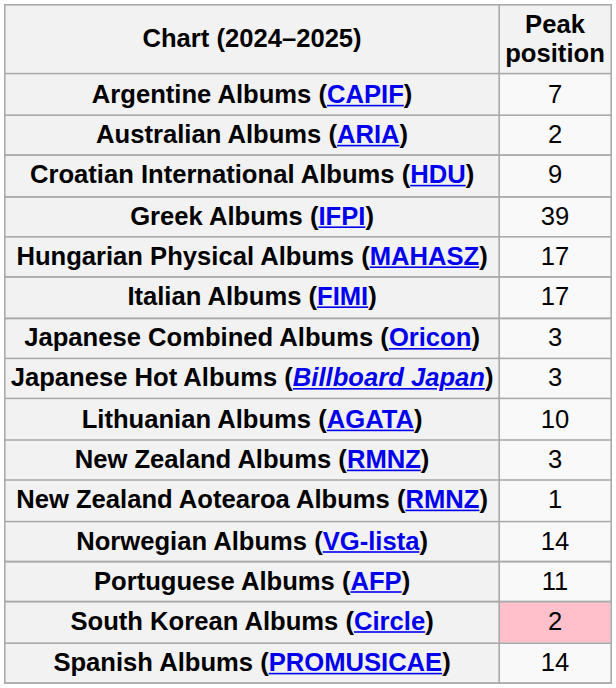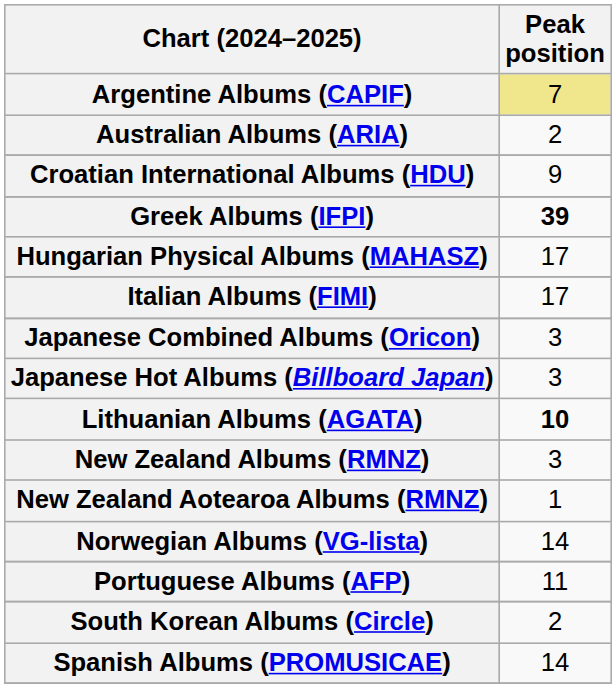Argentine Albums (CAPIF) | Peak position: no background -> khaki background
Greek Albums (IFPI) | Peak position: normal -> bold
Lithuanian Albums (AGATA) | Peak position: normal -> bold
South Korean Albums (Circle) | Peak position: pink background -> no background
